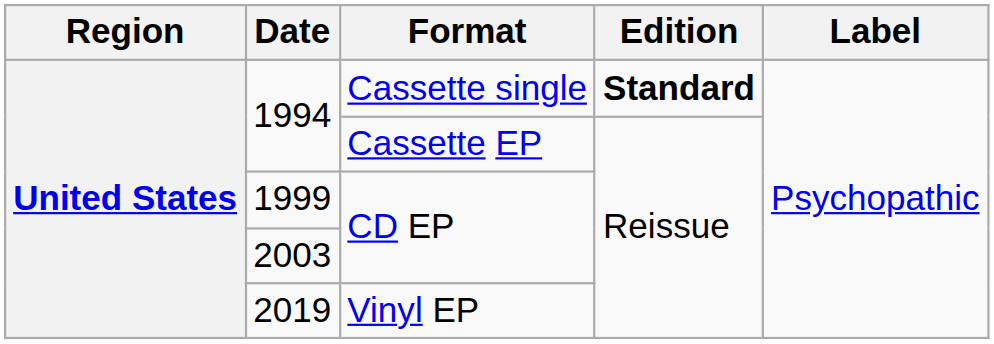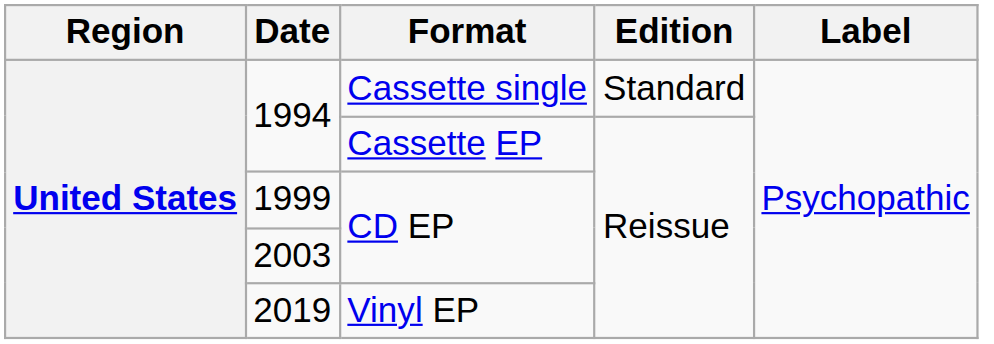1994 / Cassette single | Edition: bold -> normal
